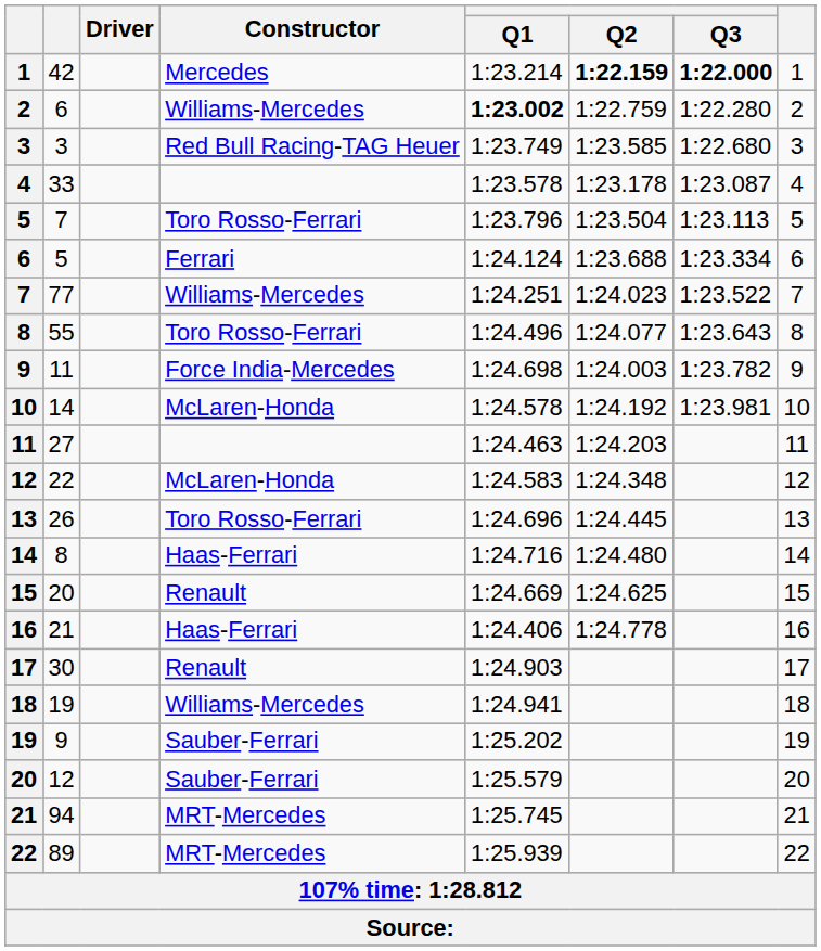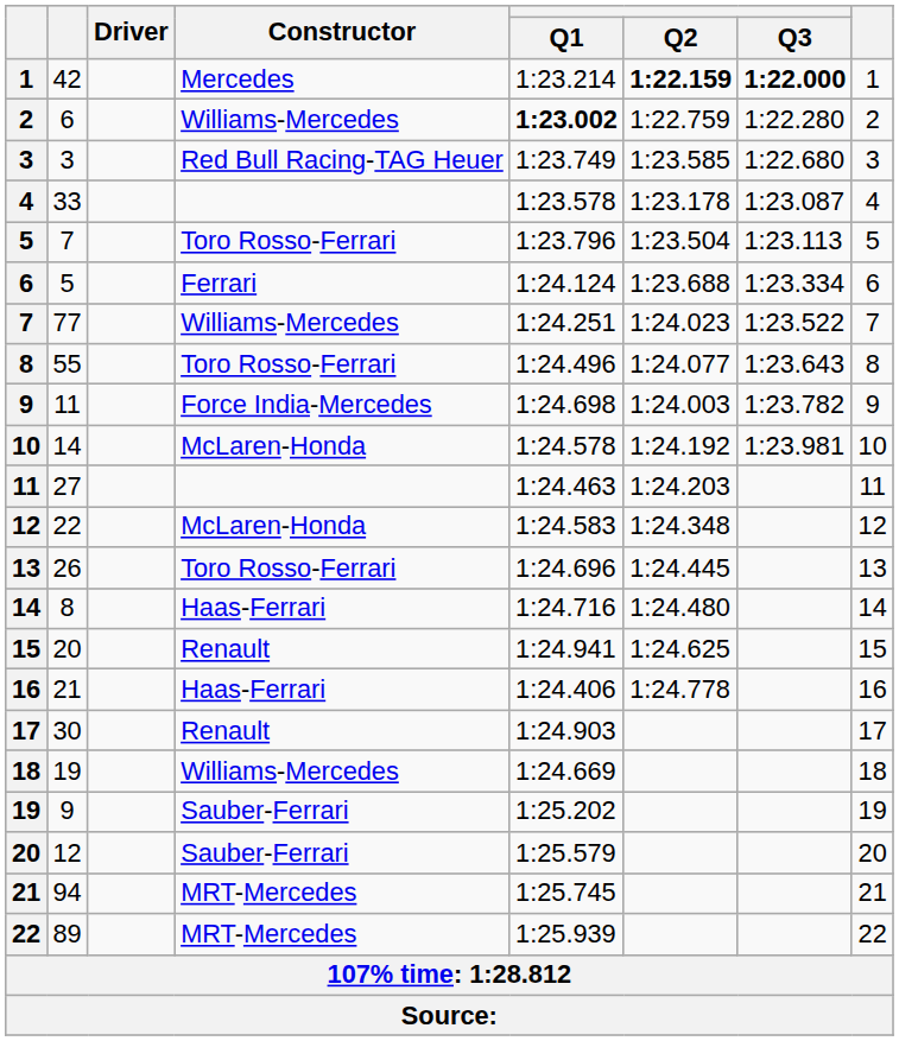row 17 | Q1: 1:24.669 -> 1:24.941
row 20 | Q1: 1:24.941 -> 1:24.669
